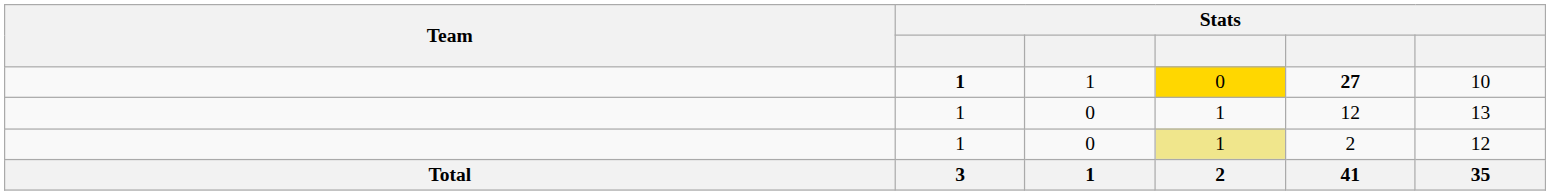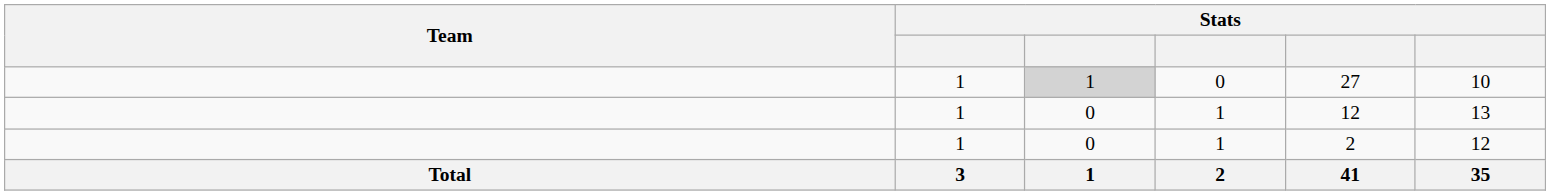row 3 | column 2: bold -> normal
row 3 | column 3: no background -> lightgrey background
row 3 | column 4: gold background -> no background
row 3 | column 5: bold -> normal
row 5 | column 4: khaki background -> no background
